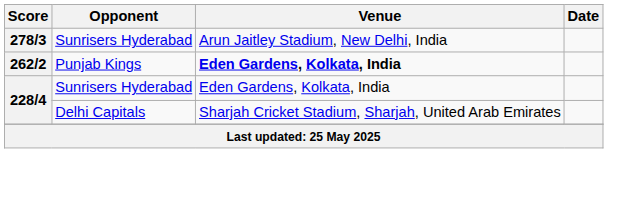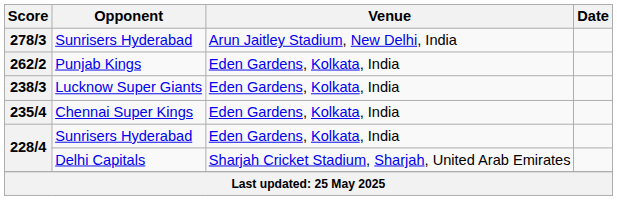262/2 | Venue: bold -> normal
+ row: 238/3 | Lucknow Super Giants | Eden Gardens, Kolkata, India
+ row: 235/4 | Chennai Super Kings | Eden Gardens, Kolkata, India
